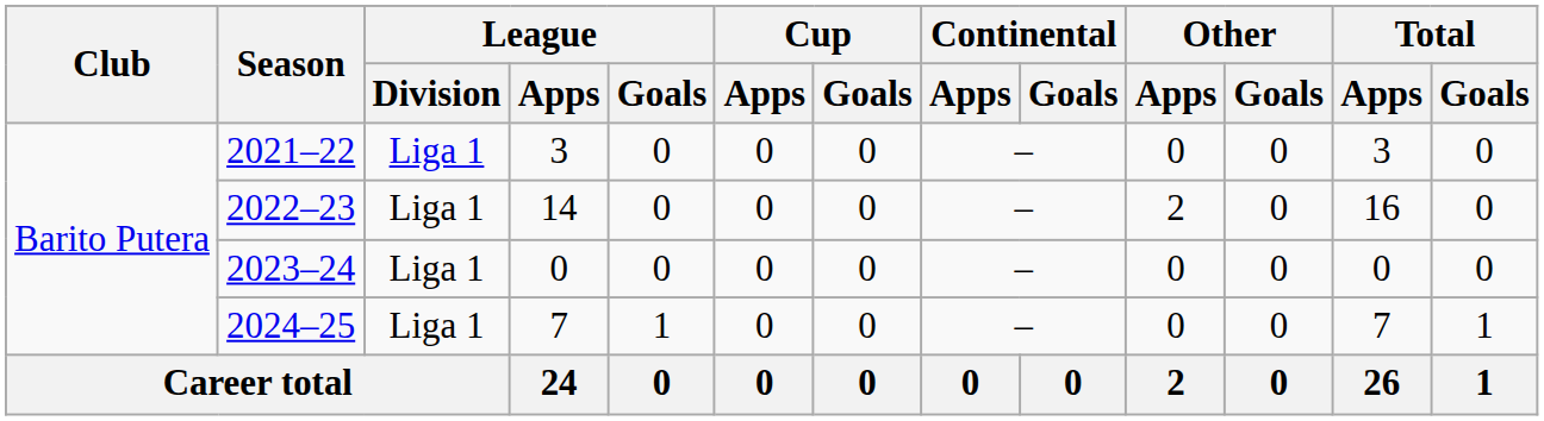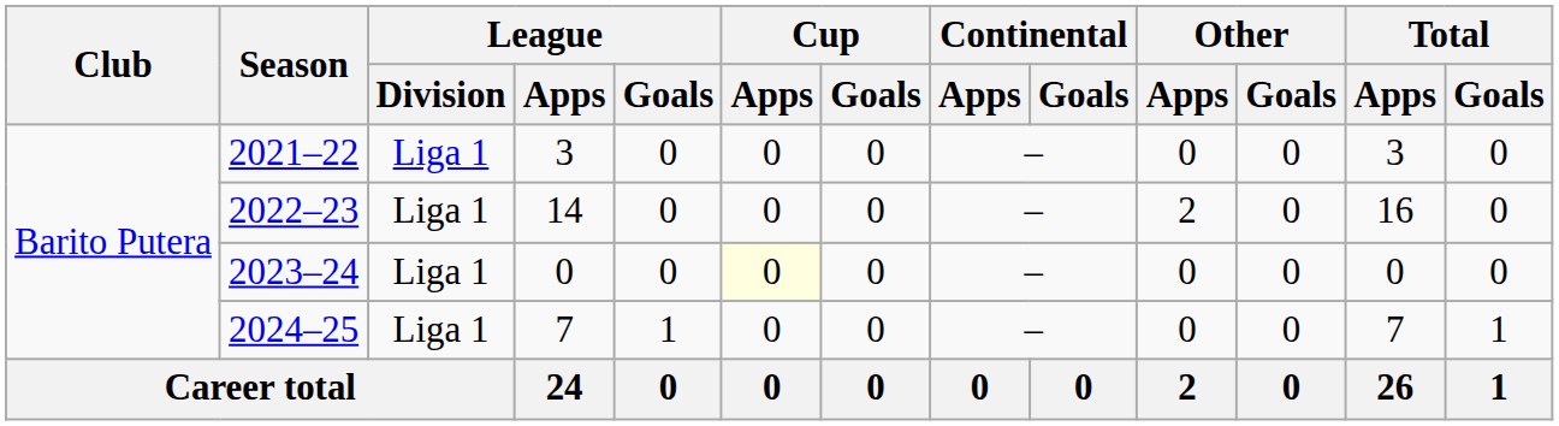2023–24 | Cup / Apps: no background -> lightyellow background
